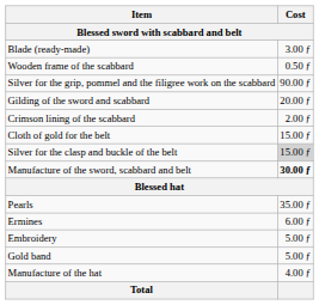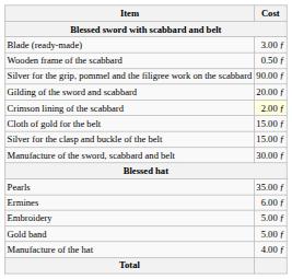Crimson lining of the scabbard | Cost: no background -> lightyellow background
Silver for the clasp and buckle of the belt | Cost: lightgrey background -> no background
Manufacture of the sword, scabbard and belt | Cost: bold -> normal
